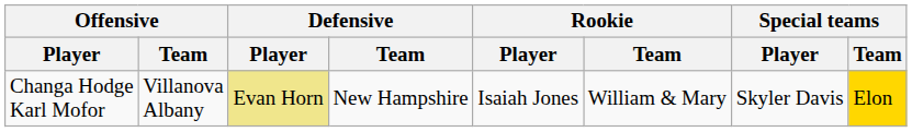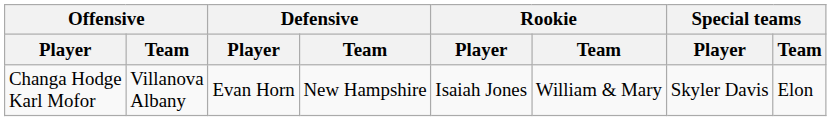Changa Hodge Karl Mofor | Defensive / Player: khaki background -> no background
Changa Hodge Karl Mofor | Special teams / Team: gold background -> no background
